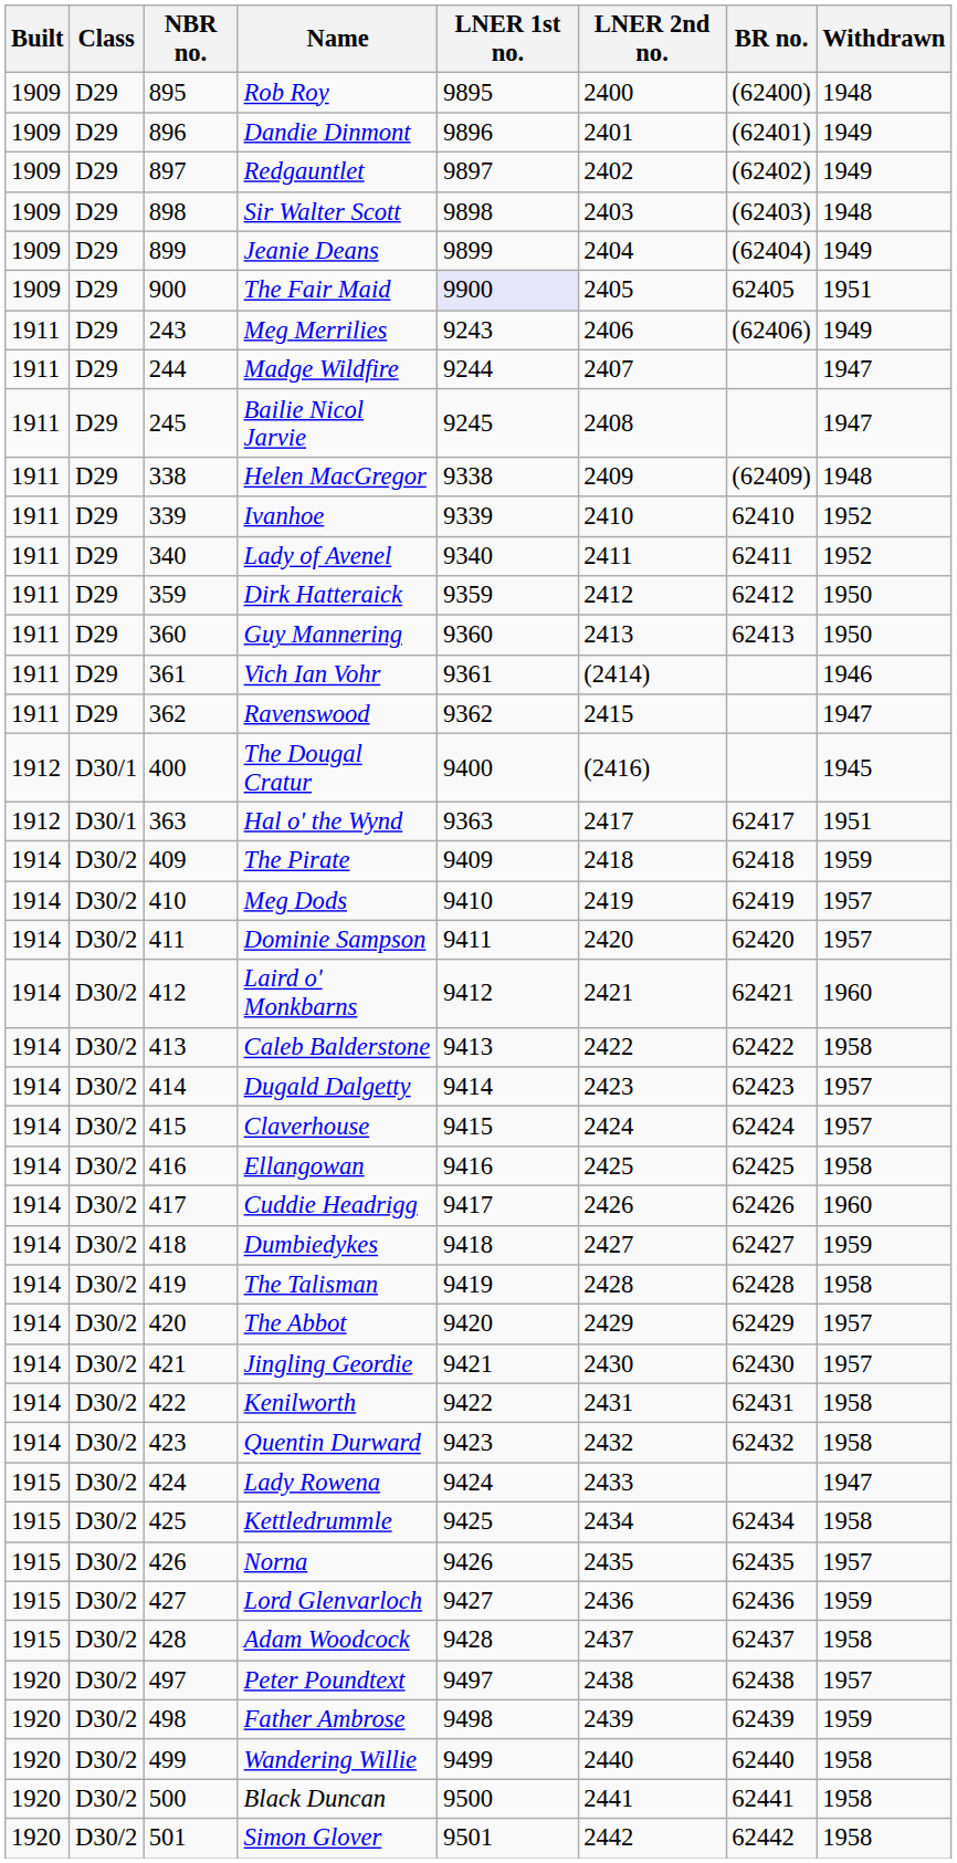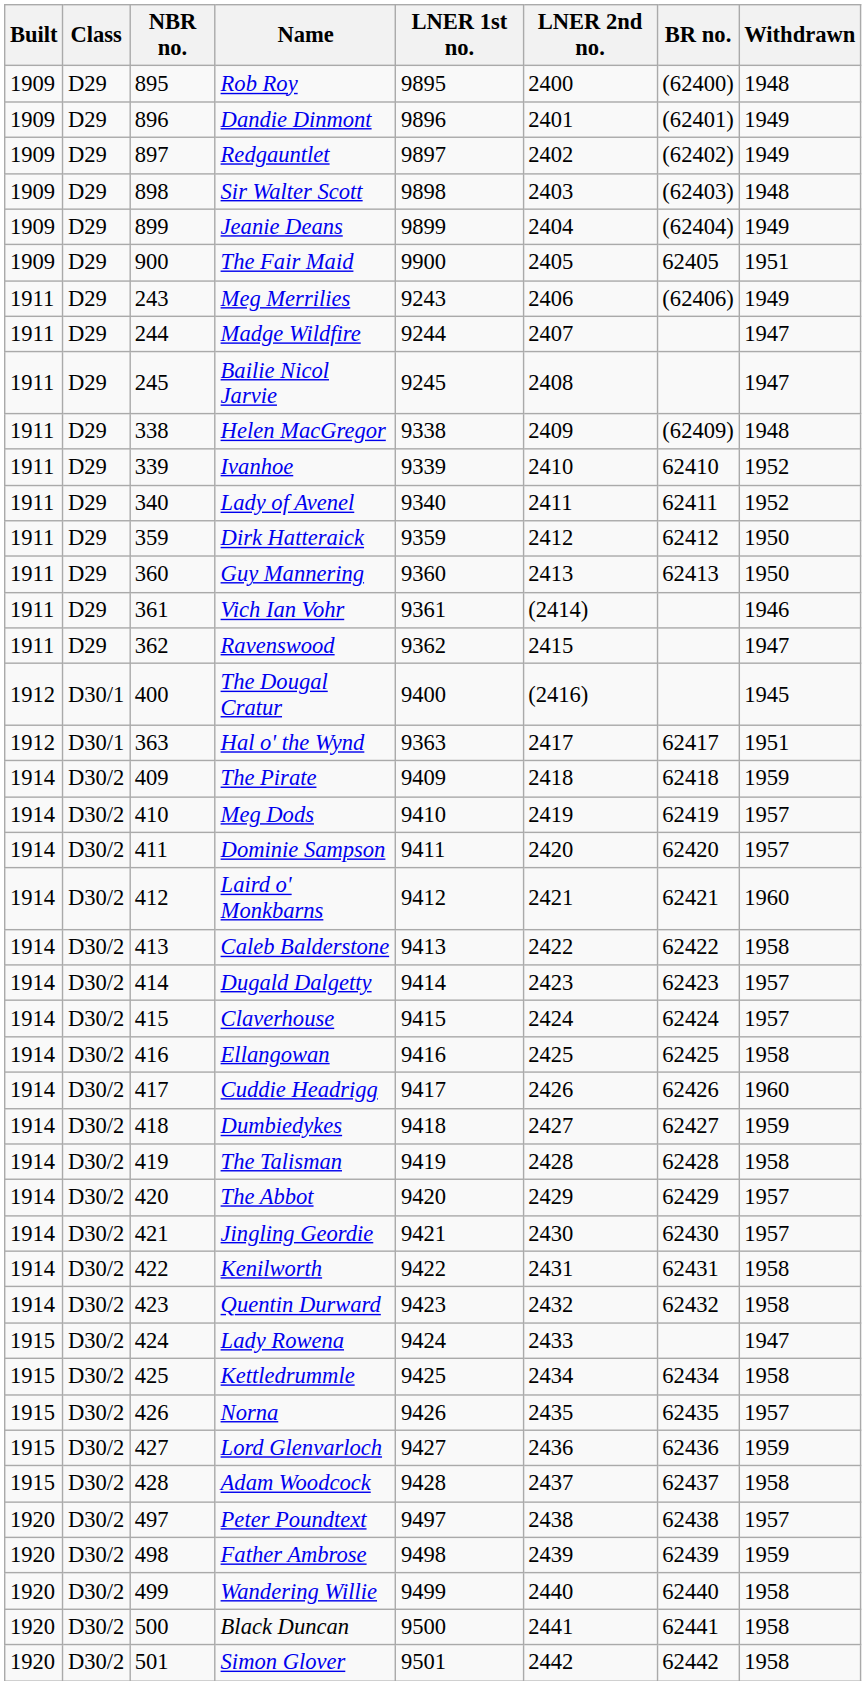The Fair Maid | LNER 1st no.: lavender background -> no background
